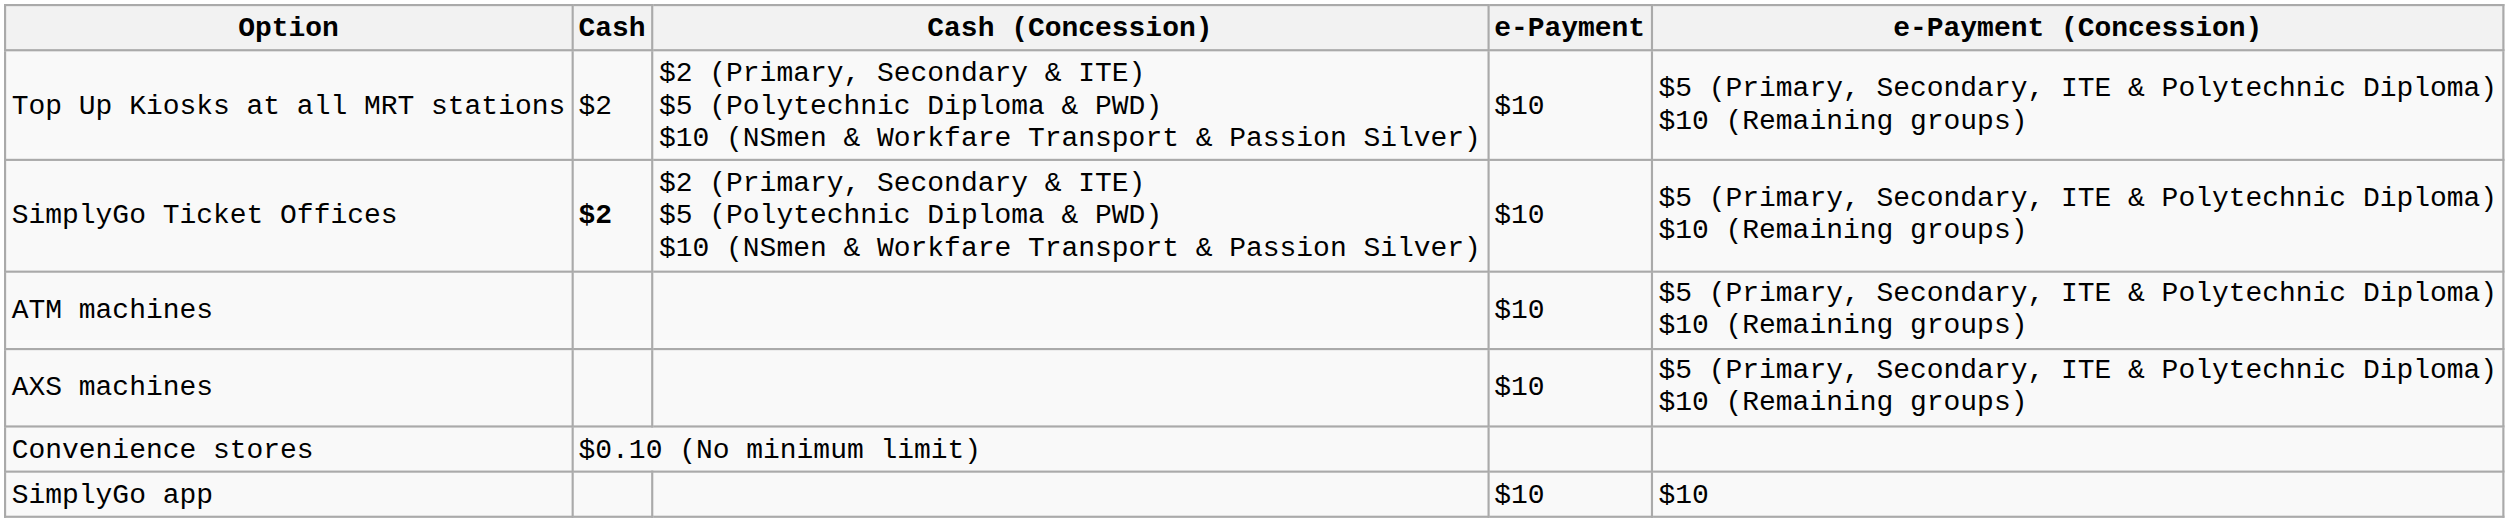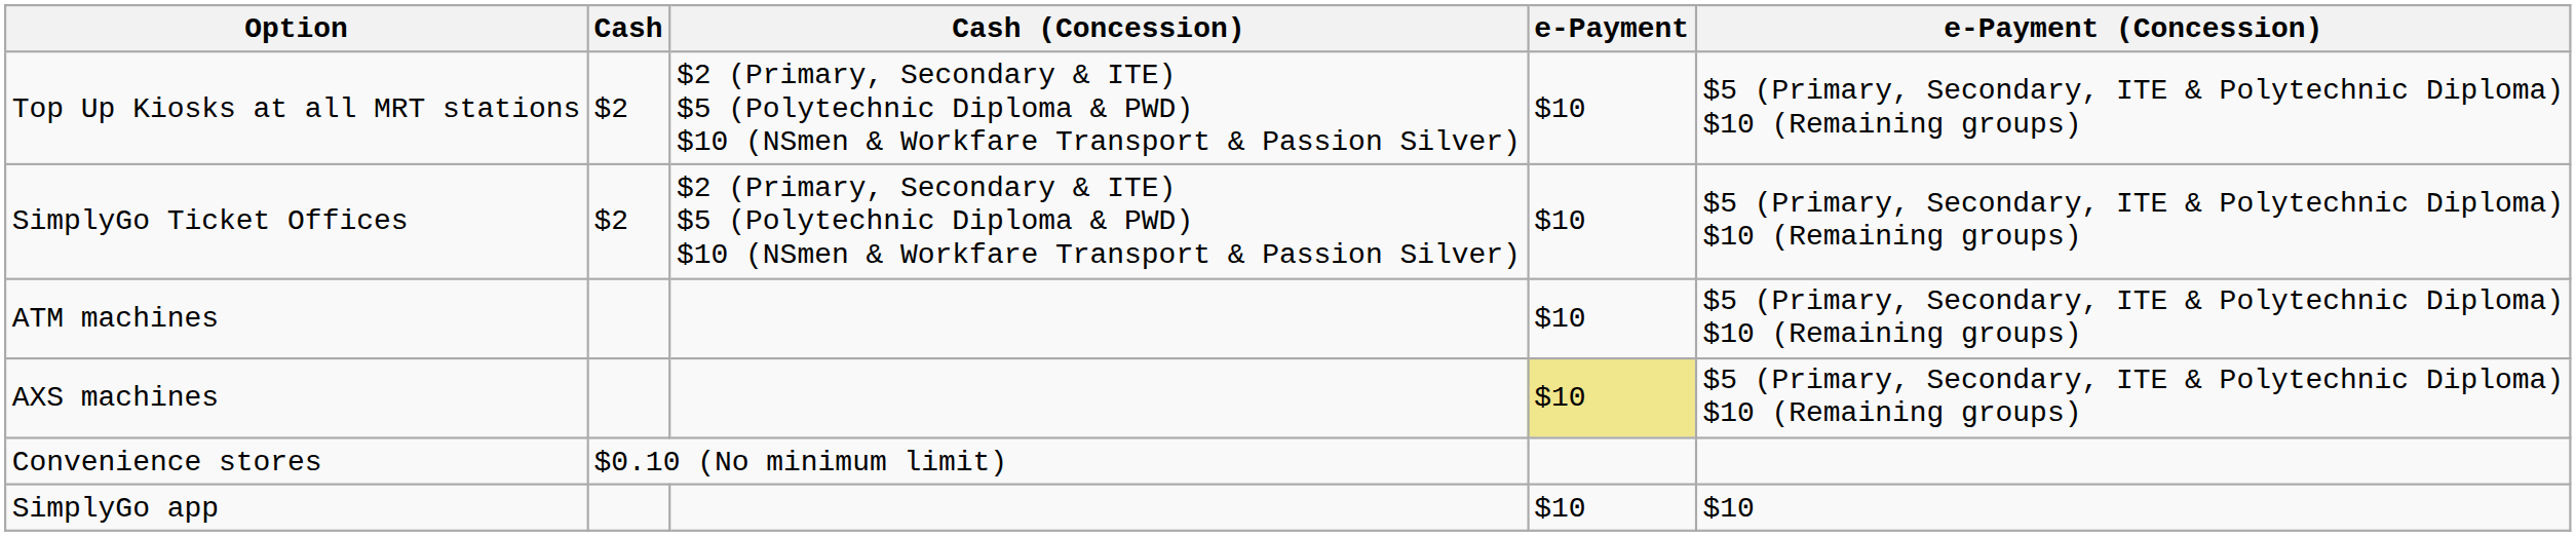SimplyGo Ticket Offices | Cash: bold -> normal
AXS machines | e-Payment: no background -> khaki background
